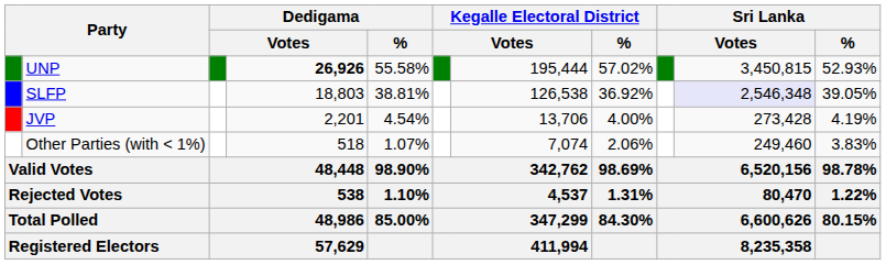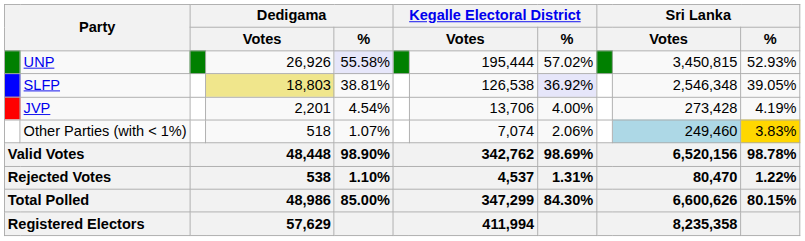UNP | column 4: bold -> normal
UNP | Dedigama / %: no background -> lavender background
SLFP | column 4: no background -> khaki background
SLFP | Kegalle Electoral District / %: no background -> lavender background
SLFP | column 10: lavender background -> no background
Other Parties (with < 1%) | column 10: no background -> lightblue background
Other Parties (with < 1%) | Sri Lanka / %: no background -> gold background
